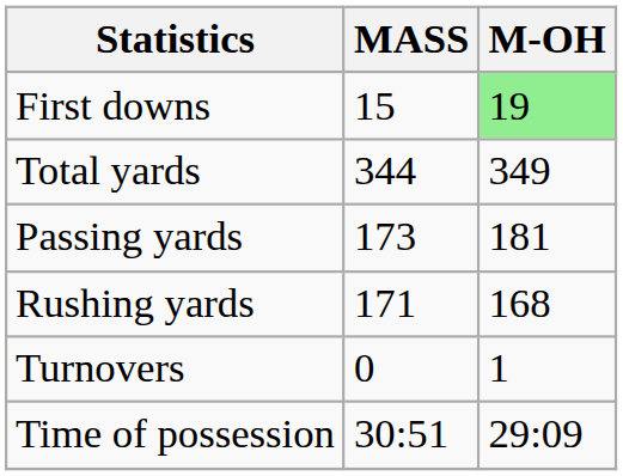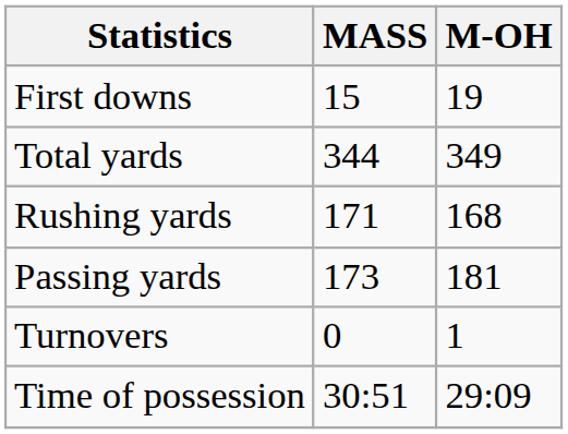First downs | M-OH: lightgreen background -> no background
rows swapped: Rushing yards <-> Passing yards
